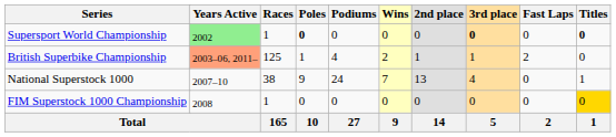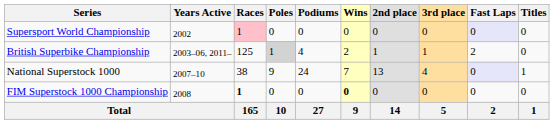Supersport World Championship | Years Active: lightgreen background -> no background
Supersport World Championship | Races: no background -> pink background
Supersport World Championship | Poles: bold -> normal
Supersport World Championship | 3rd place: bold -> normal
Supersport World Championship | Fast Laps: no background -> lavender background
Supersport World Championship | Titles: bold -> normal
British Superbike Championship | Years Active: lightsalmon background -> no background
British Superbike Championship | Poles: no background -> lightgrey background
National Superstock 1000 | Fast Laps: no background -> lavender background
FIM Superstock 1000 Championship | Races: normal -> bold
FIM Superstock 1000 Championship | Wins: normal -> bold
FIM Superstock 1000 Championship | Titles: gold background -> no background
